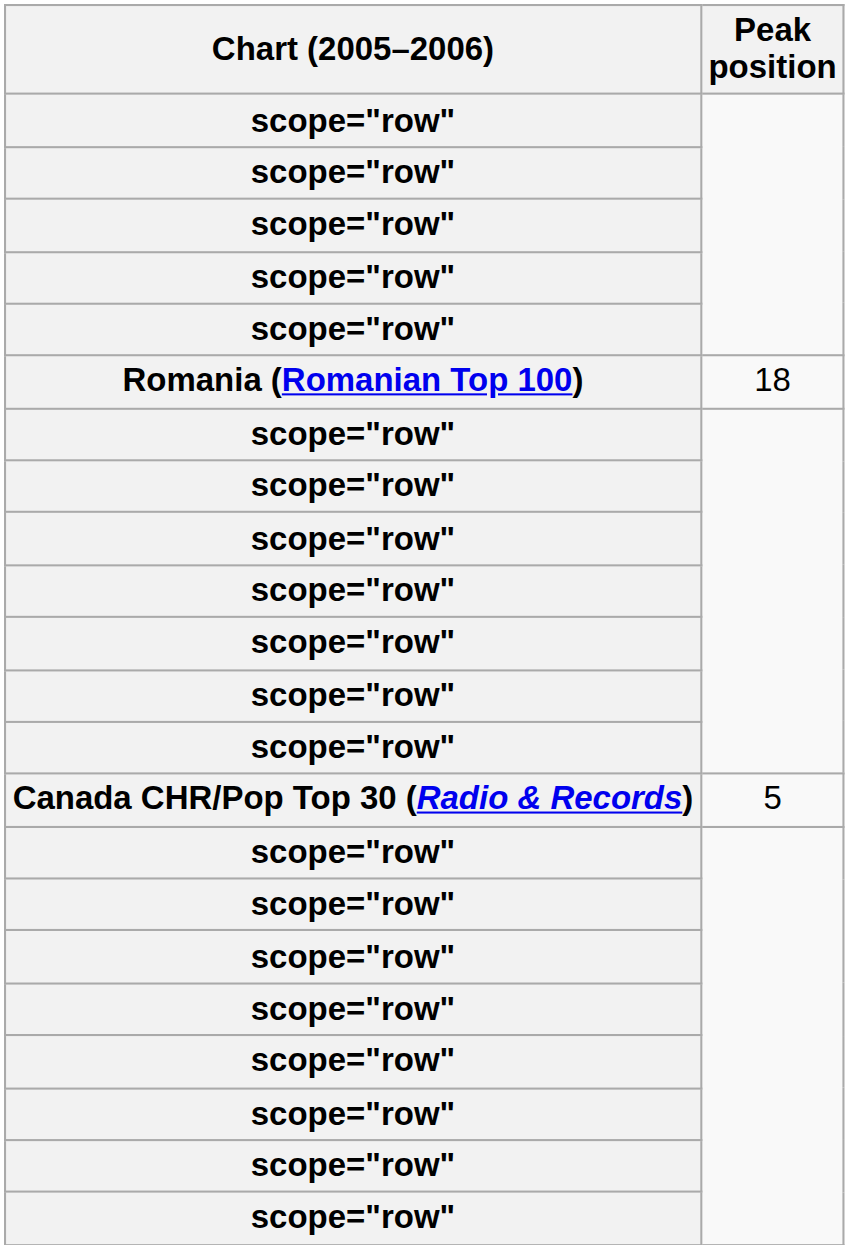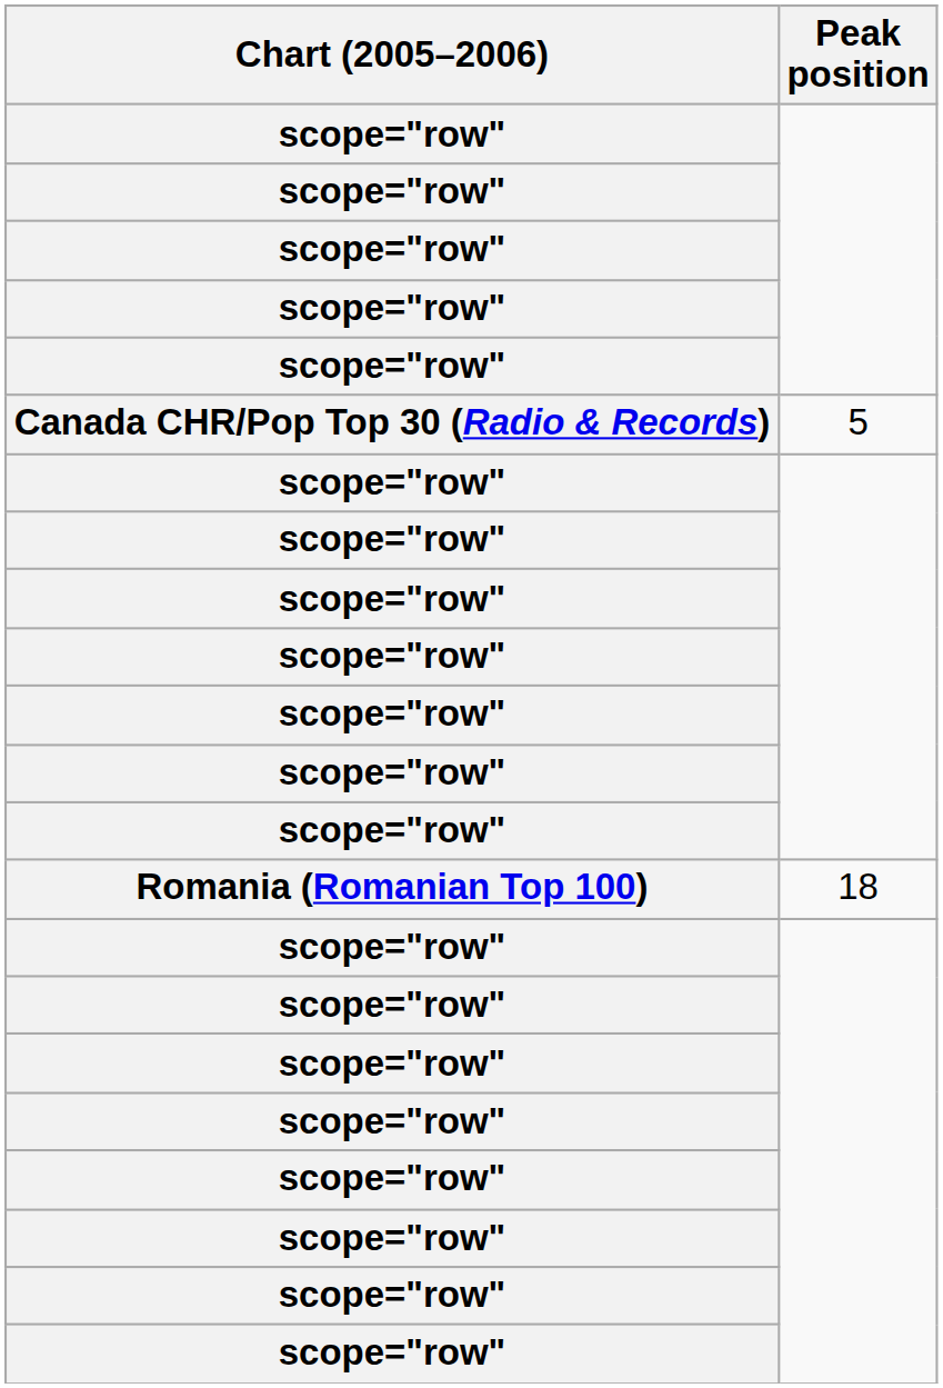rows swapped: Canada CHR/Pop Top 30 (Radio & Records) <-> Romania (Romanian Top 100)
